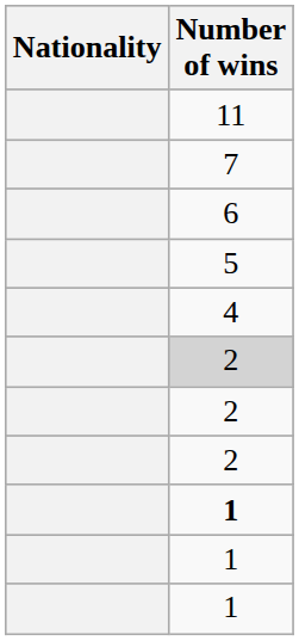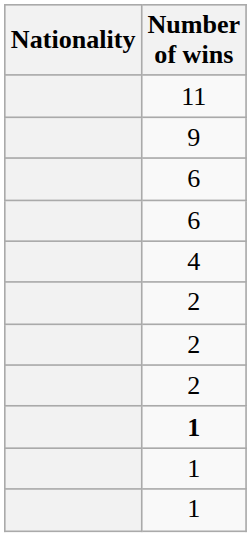row 3 | Number of wins: 7 -> 9
row 5 | Number of wins: 5 -> 6
row 7 | Number of wins: lightgrey background -> no background
